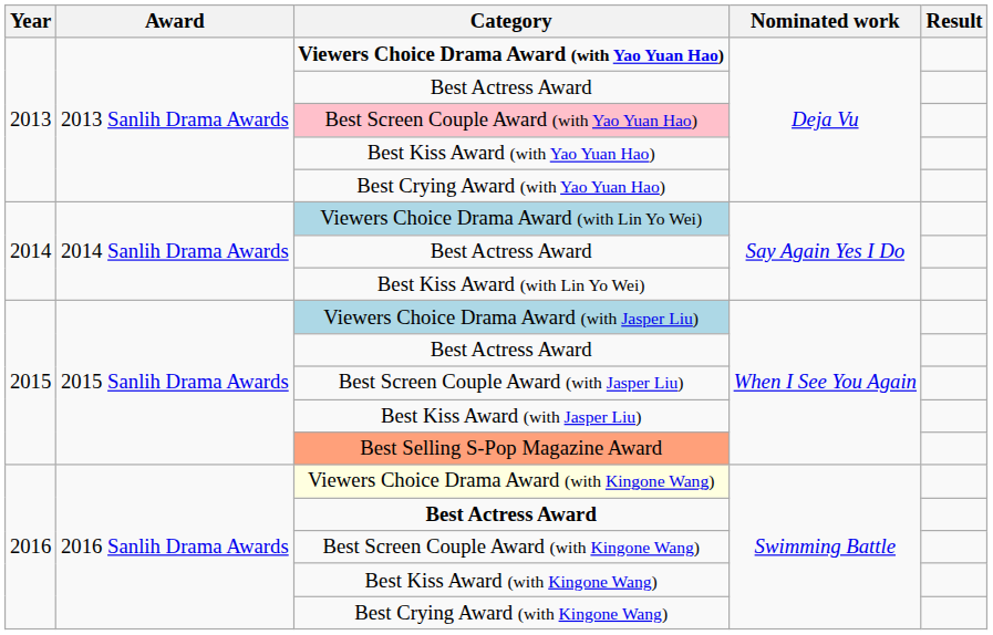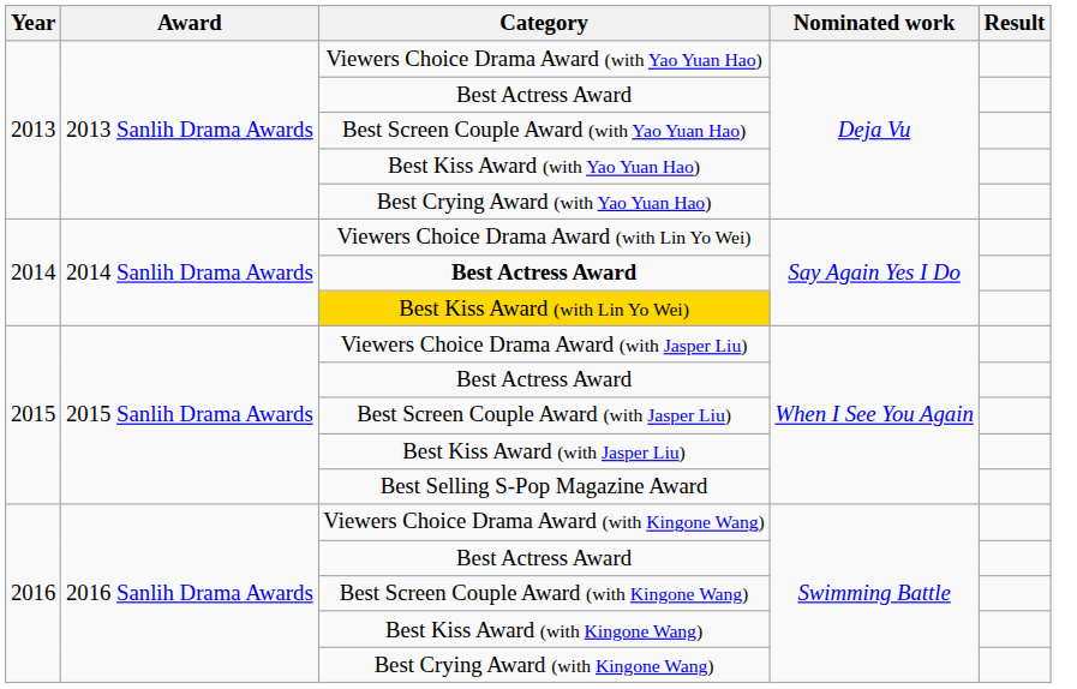Viewers Choice Drama Award (with Yao Yuan Hao) | Category: bold -> normal
Best Screen Couple Award (with Yao Yuan Hao) | Category: pink background -> no background
Viewers Choice Drama Award (with Lin Yo Wei) | Category: lightblue background -> no background
2014 / Best Actress Award | Category: normal -> bold
Best Kiss Award (with Lin Yo Wei) | Category: no background -> gold background
Viewers Choice Drama Award (with Jasper Liu) | Category: lightblue background -> no background
Best Selling S-Pop Magazine Award | Category: lightsalmon background -> no background
Viewers Choice Drama Award (with Kingone Wang) | Category: lightyellow background -> no background
2016 / Best Actress Award | Category: bold -> normal
